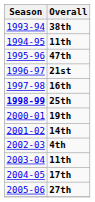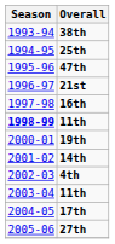row 3 | Overall: 11th -> 25th
row 7 | Overall: 25th -> 11th
